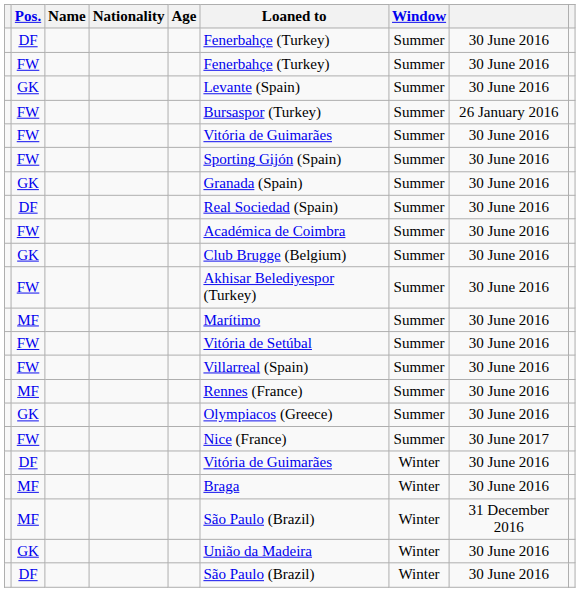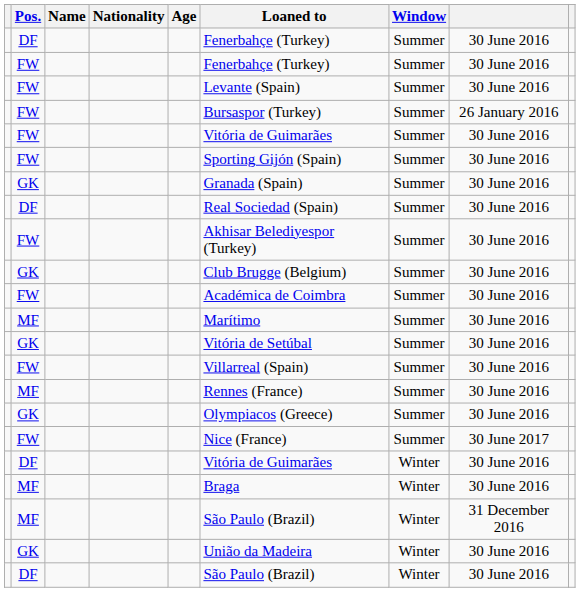row 4 | Pos.: GK -> FW
row 10 | Loaned to: Académica de Coimbra -> Akhisar Belediyespor (Turkey)
row 12 | Loaned to: Akhisar Belediyespor (Turkey) -> Académica de Coimbra
row 14 | Pos.: FW -> GK
